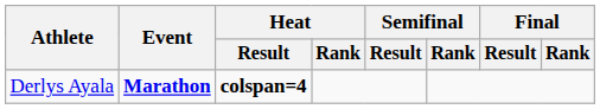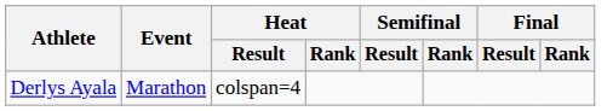Derlys Ayala | Event: bold -> normal
Derlys Ayala | Heat / Result: bold -> normal
